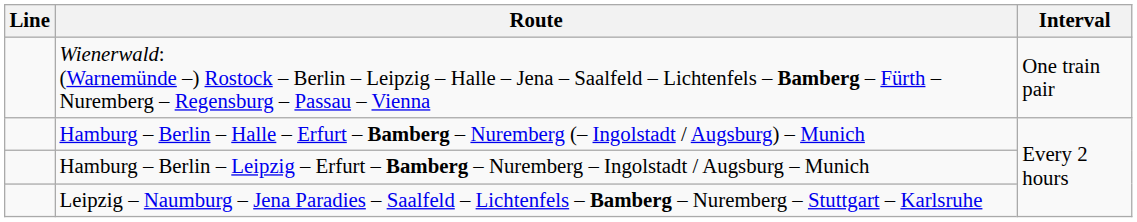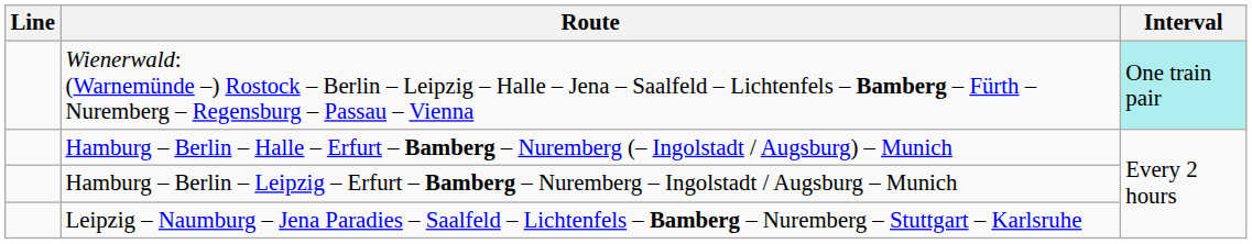row 2 | Interval: no background -> paleturquoise background
